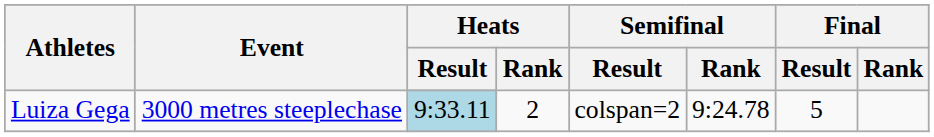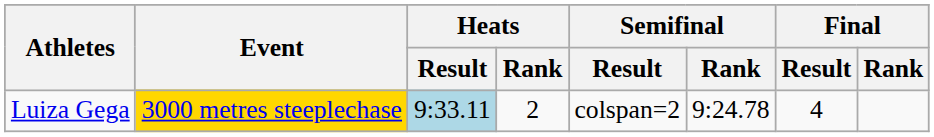Luiza Gega | Event: no background -> gold background
Luiza Gega | Final / Result: 5 -> 4
